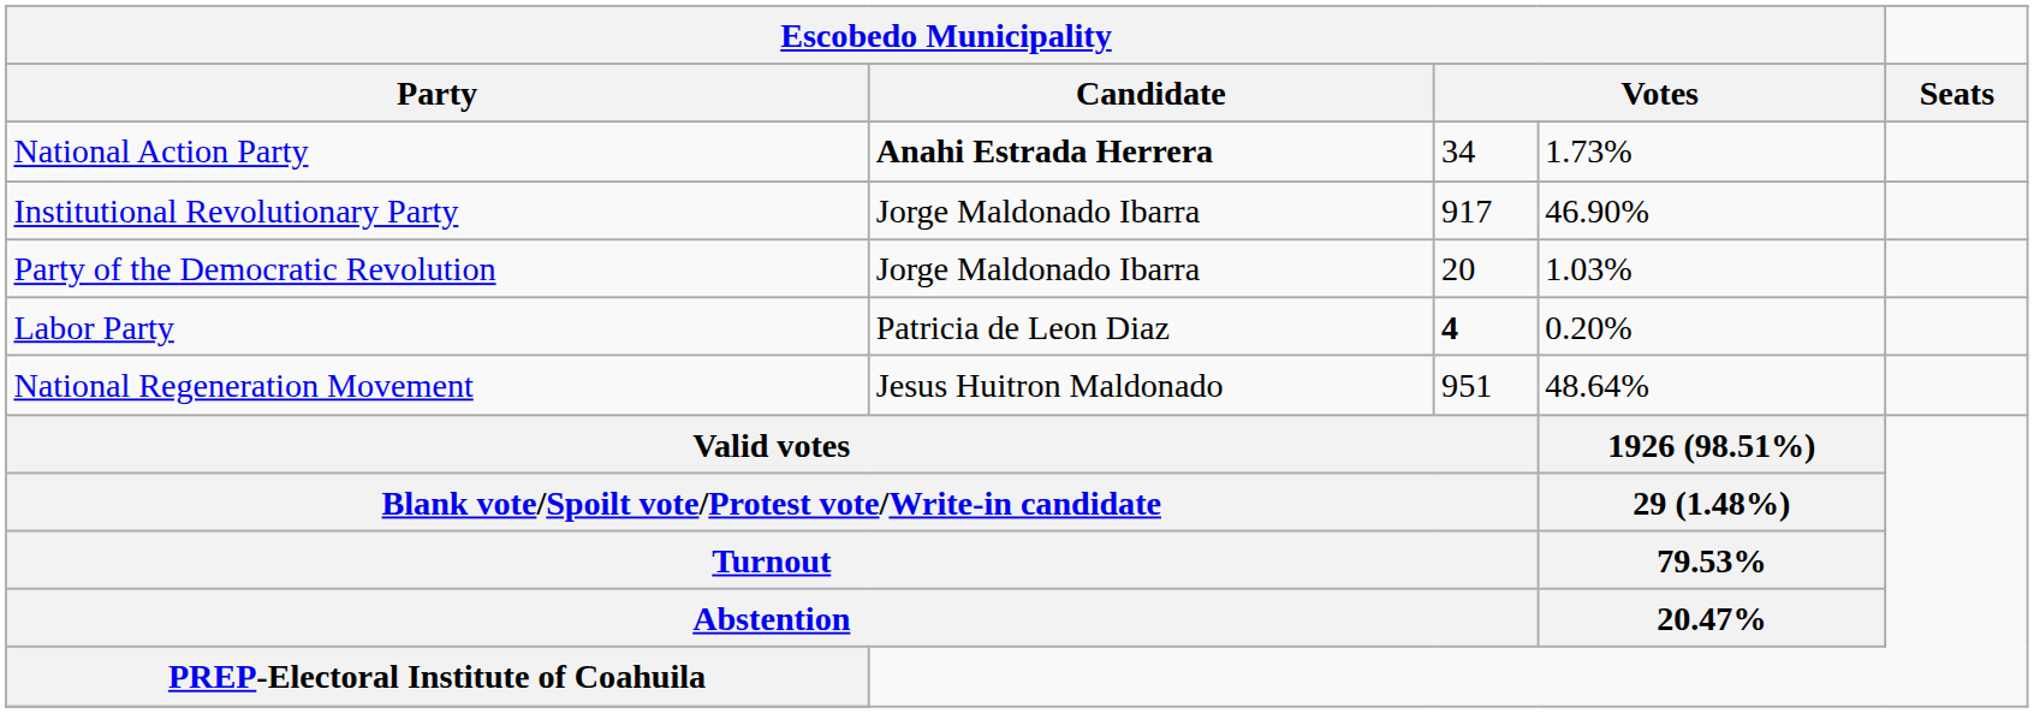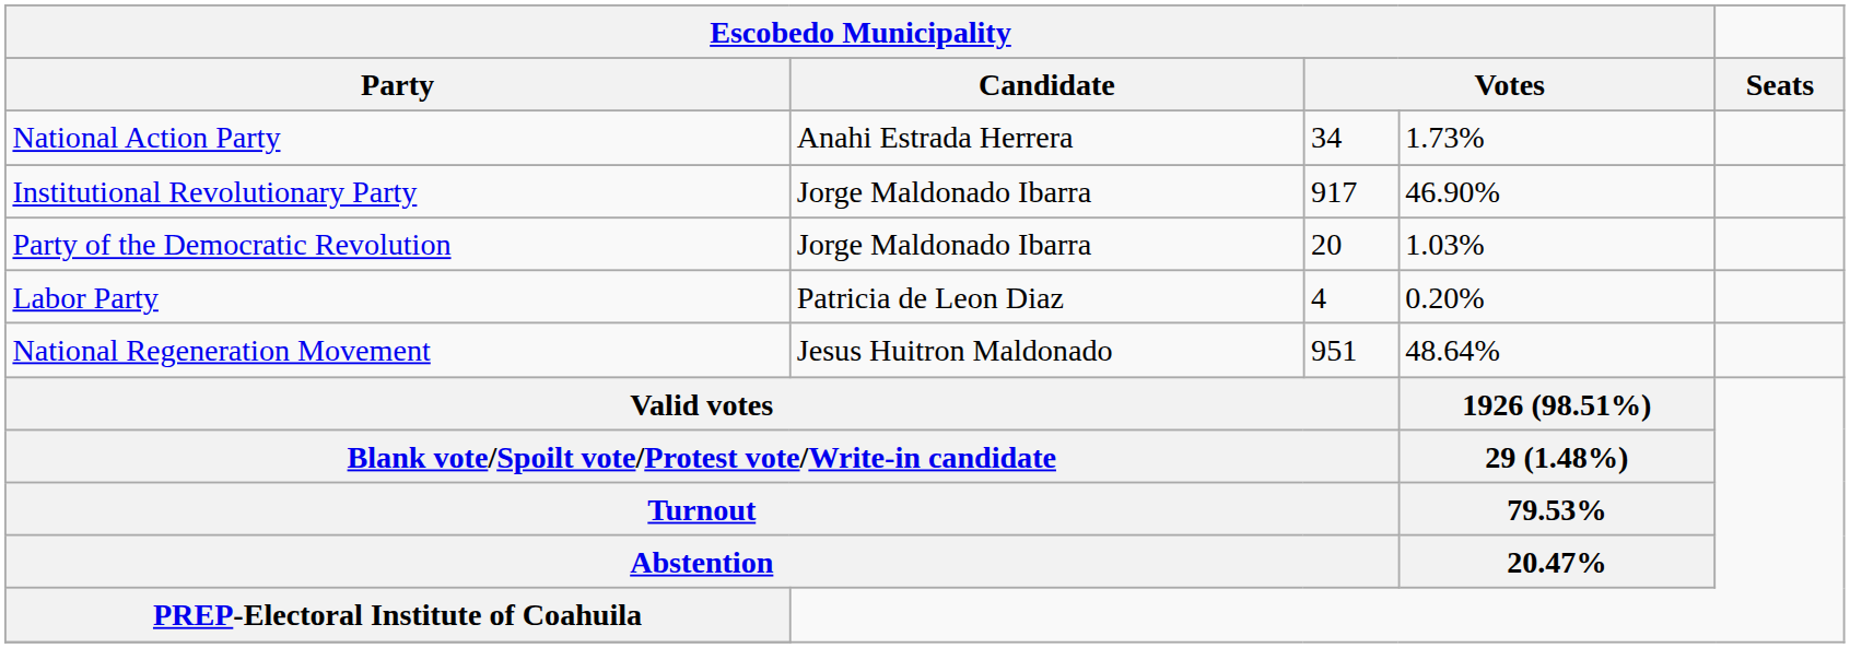National Action Party | Escobedo Municipality / Candidate: bold -> normal
Labor Party | column 3: bold -> normal
